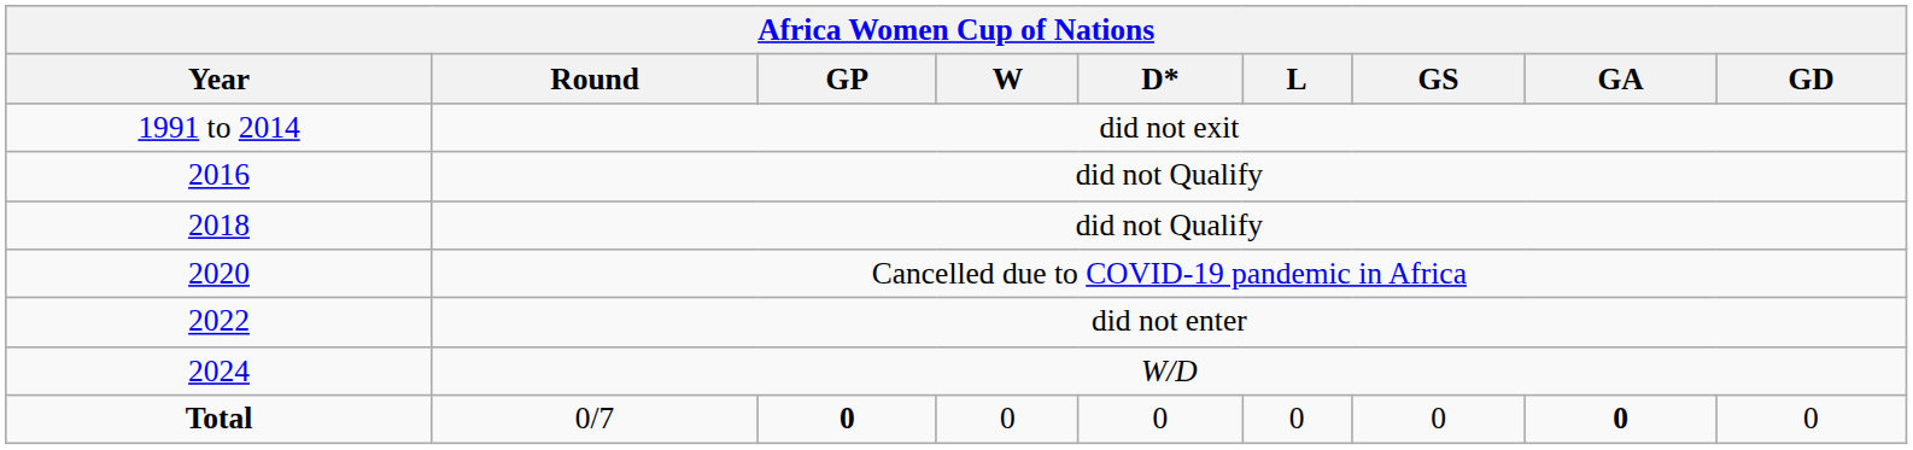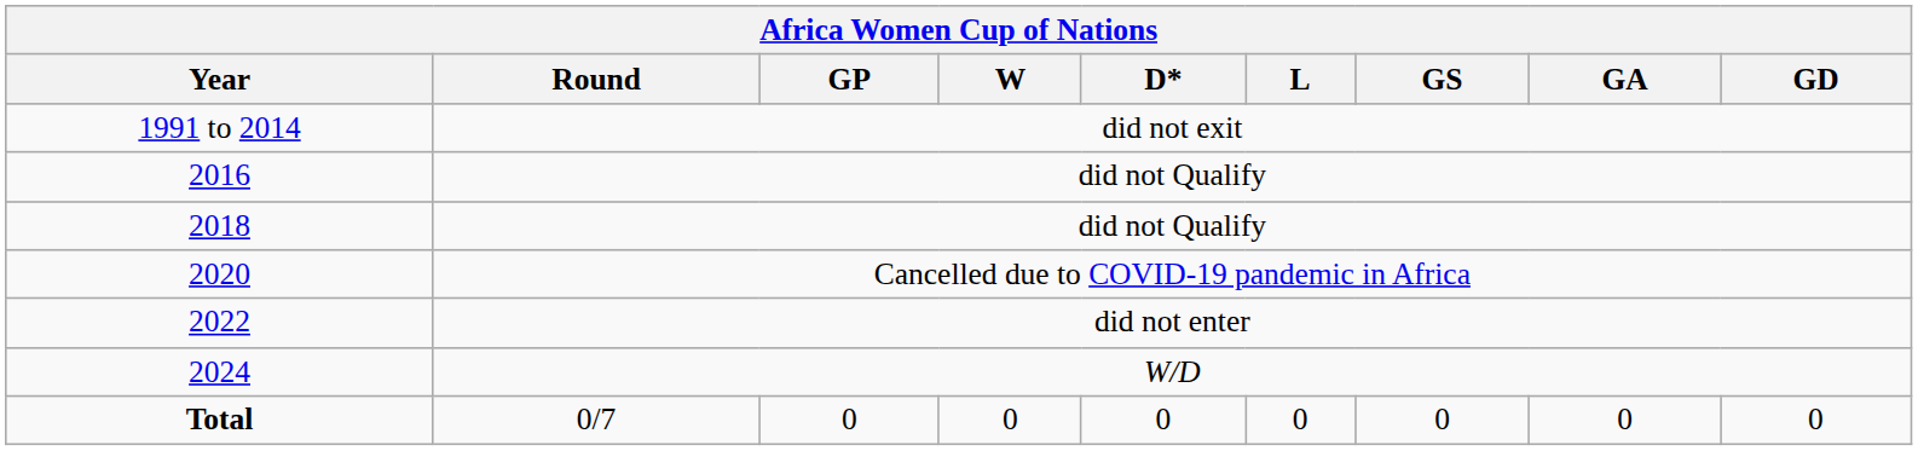Total | GP: bold -> normal
Total | GA: bold -> normal
